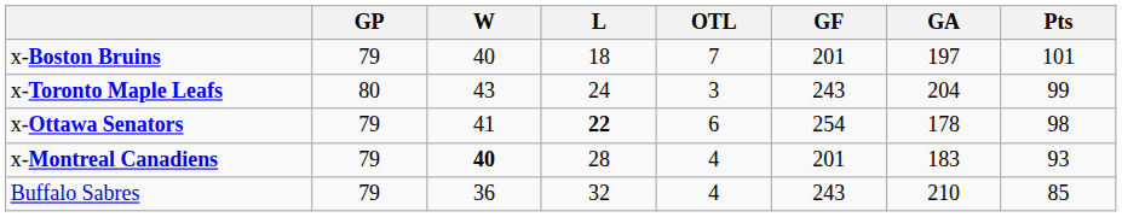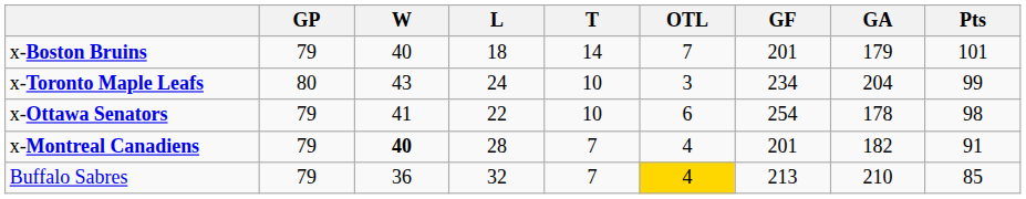+ column: T | 14 | 10 | 10 | 7 | 7
x-Boston Bruins | GA: 197 -> 179
x-Toronto Maple Leafs | GF: 243 -> 234
x-Ottawa Senators | L: bold -> normal
x-Montreal Canadiens | GA: 183 -> 182
x-Montreal Canadiens | Pts: 93 -> 91
Buffalo Sabres | OTL: no background -> gold background
Buffalo Sabres | GF: 243 -> 213
